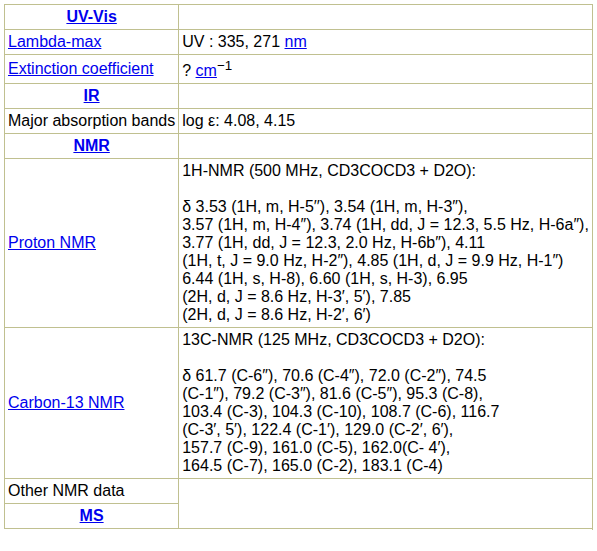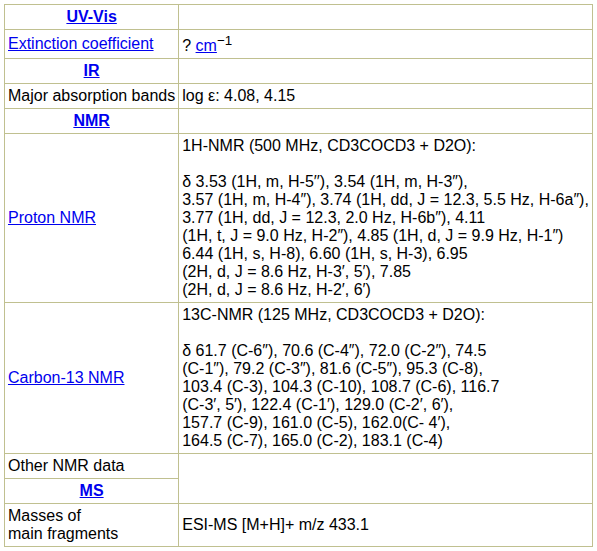- row: Lambda-max | UV : 335, 271 nm
+ row: Masses of main fragments | ESI-MS [M+H]+ m/z 433.1
